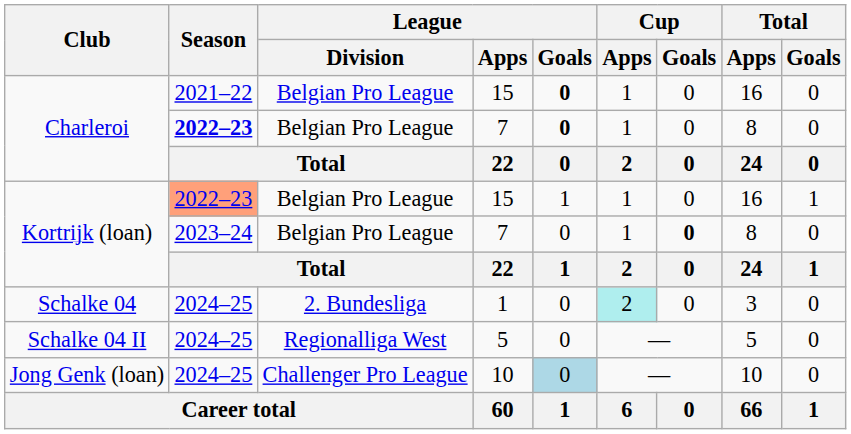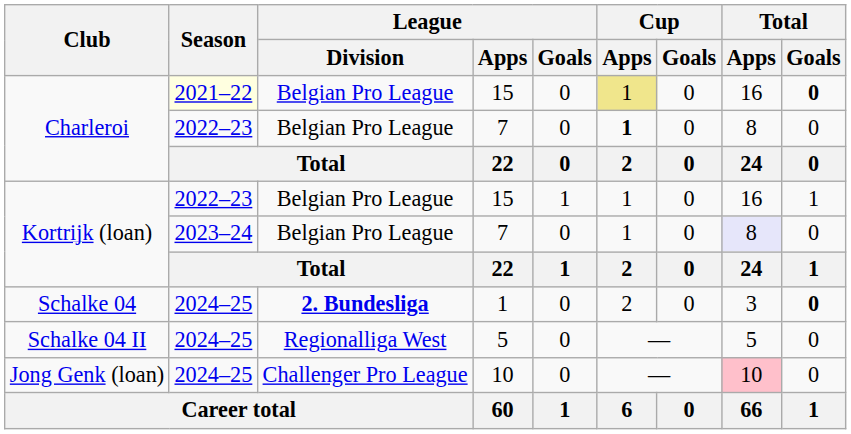Charleroi / 15 | Season: no background -> lightyellow background
Charleroi / 15 | League / Goals: bold -> normal
Charleroi / 15 | Cup / Apps: no background -> khaki background
Charleroi / 15 | Total / Goals: normal -> bold
Charleroi / 7 | Season: bold -> normal
Charleroi / 7 | League / Goals: bold -> normal
Charleroi / 7 | Cup / Apps: normal -> bold
Kortrijk (loan) / 15 | Season: lightsalmon background -> no background
Kortrijk (loan) / 7 | Cup / Goals: bold -> normal
Kortrijk (loan) / 7 | Total / Apps: no background -> lavender background
Schalke 04 | League / Division: normal -> bold
Schalke 04 | Cup / Apps: paleturquoise background -> no background
Schalke 04 | Total / Goals: normal -> bold
Jong Genk (loan) | League / Goals: lightblue background -> no background
Jong Genk (loan) | Total / Apps: no background -> pink background
